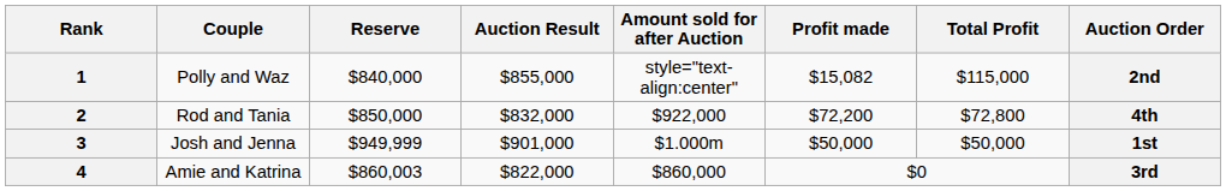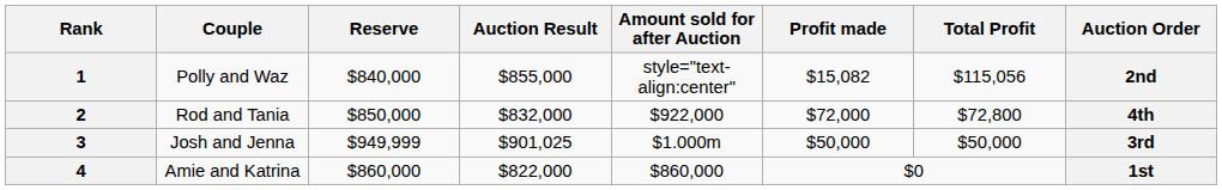1 | Total Profit: $115,000 -> $115,056
2 | Profit made: $72,200 -> $72,000
3 | Auction Result: $901,000 -> $901,025
3 | Auction Order: 1st -> 3rd
4 | Reserve: $860,003 -> $860,000
4 | Auction Order: 3rd -> 1st
